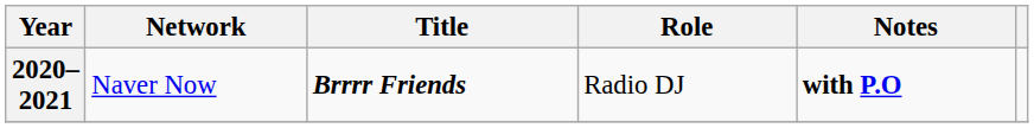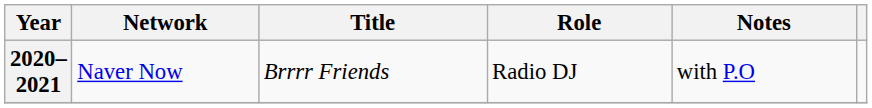2020–2021 | Title: bold -> normal
2020–2021 | Notes: bold -> normal
